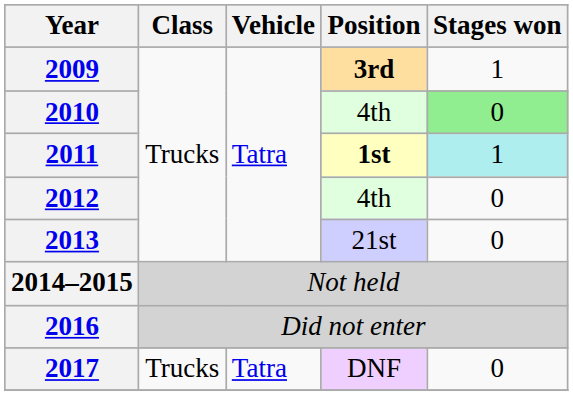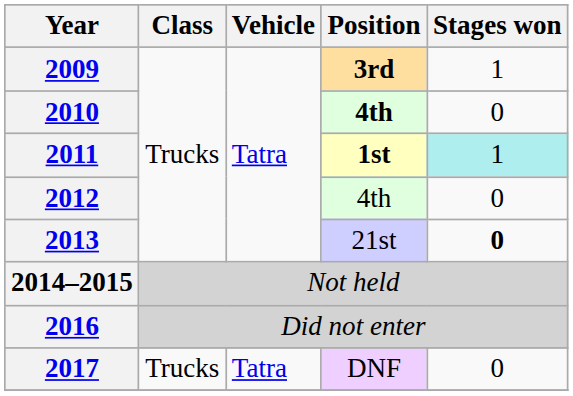2010 | Position: normal -> bold
2010 | Stages won: lightgreen background -> no background
2013 | Stages won: normal -> bold
